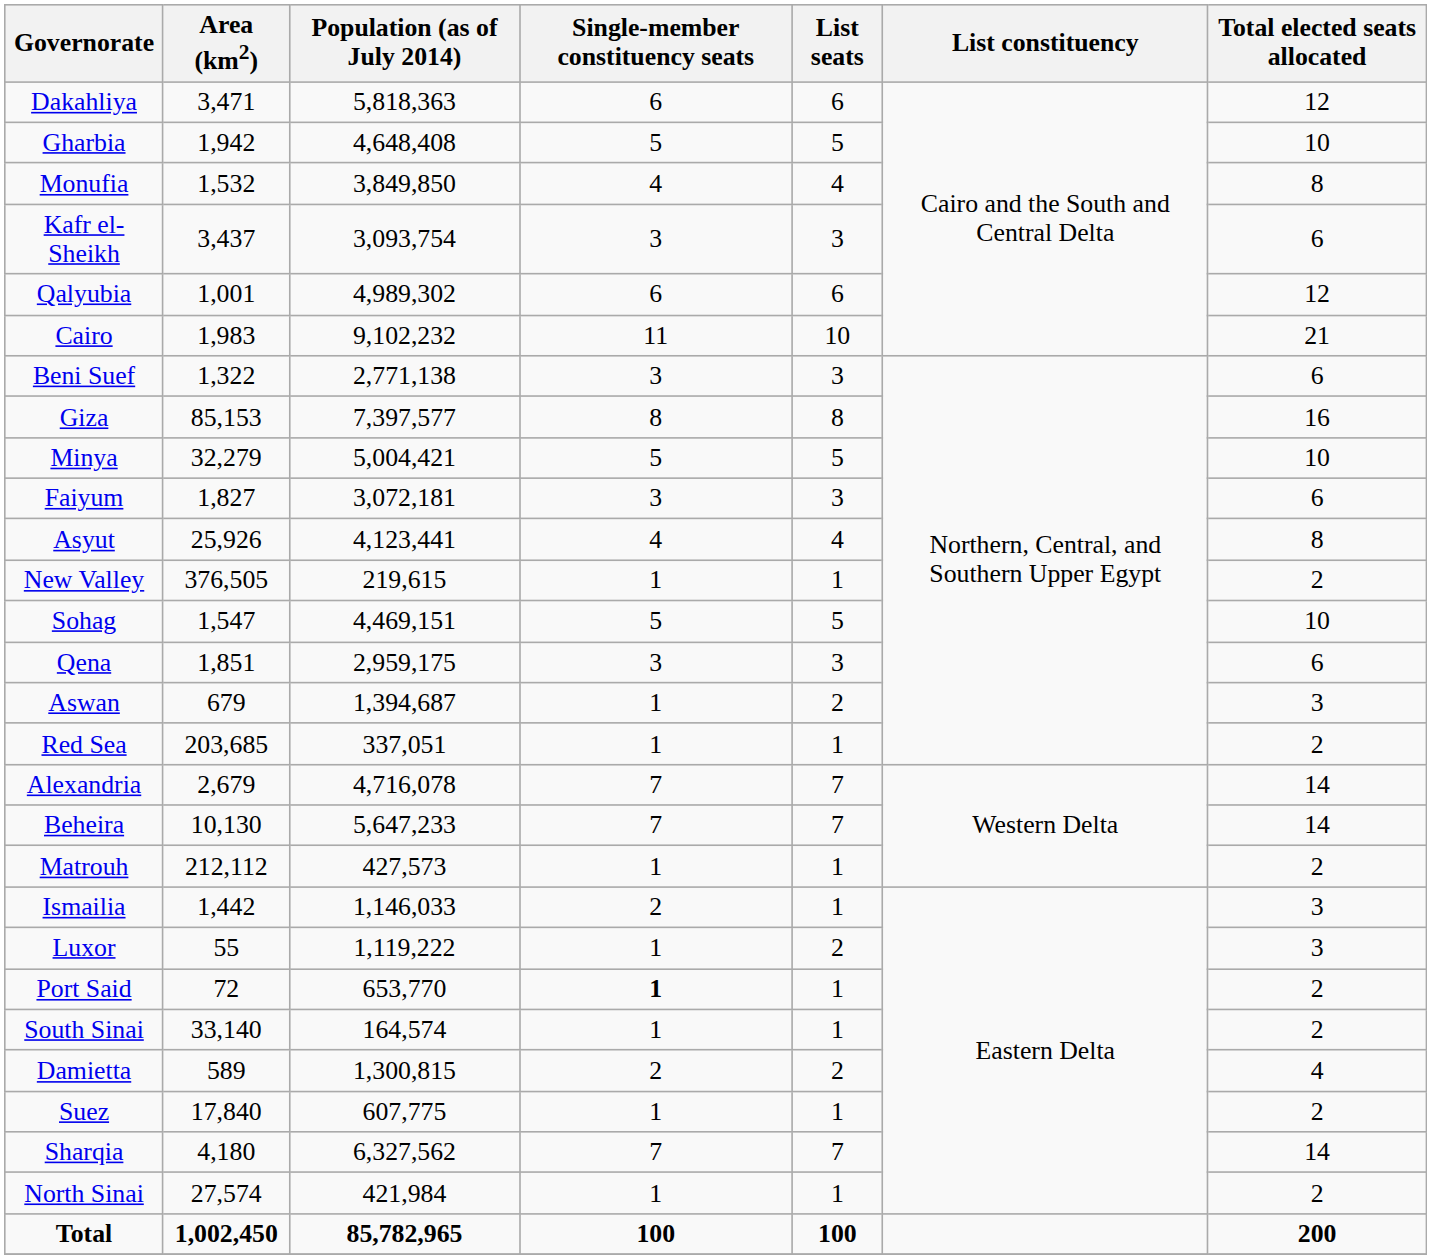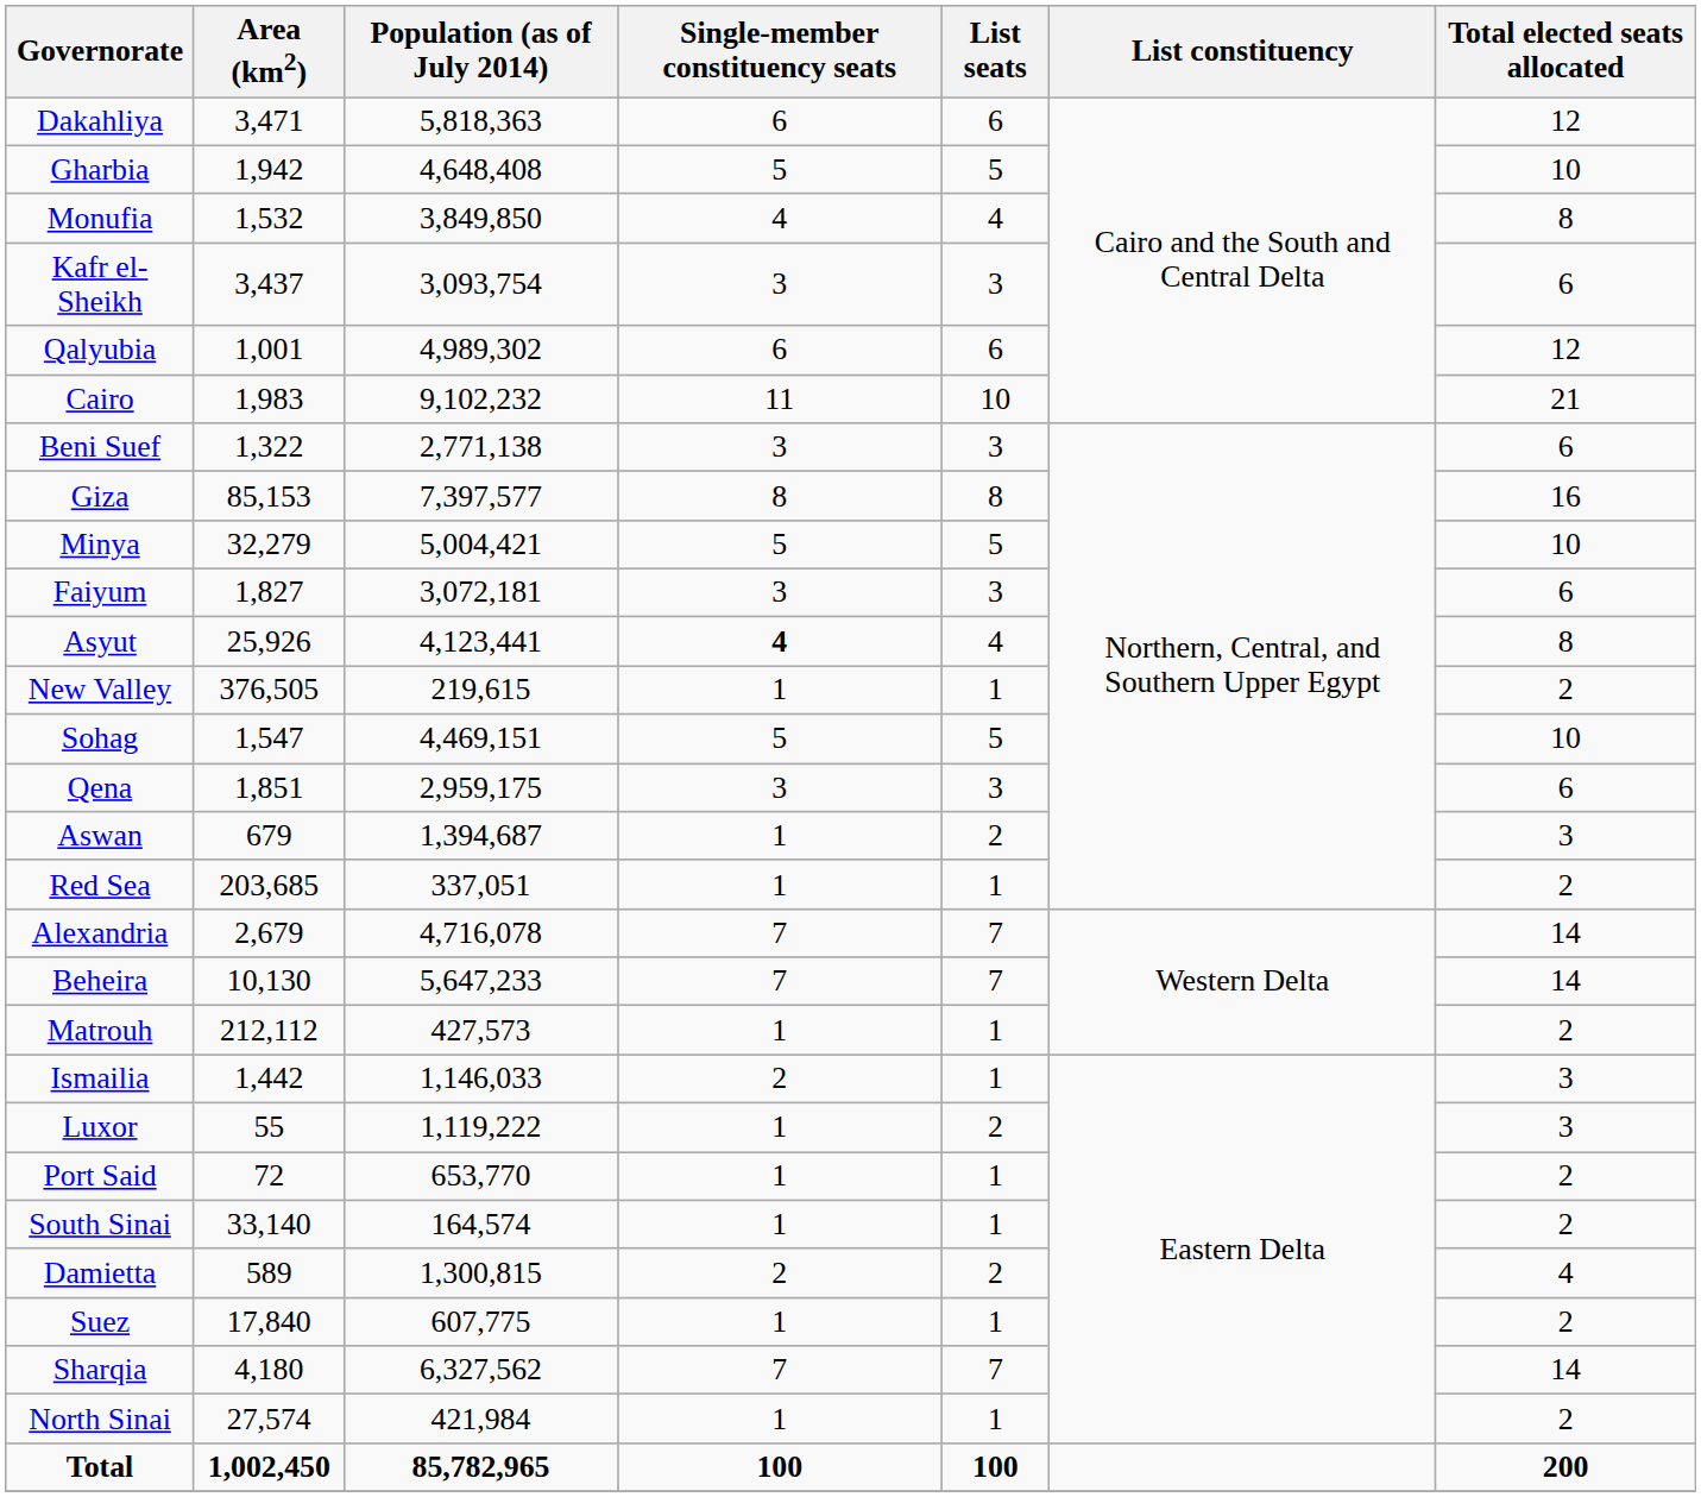Asyut | Single-member constituency seats: normal -> bold
Port Said | Single-member constituency seats: bold -> normal
